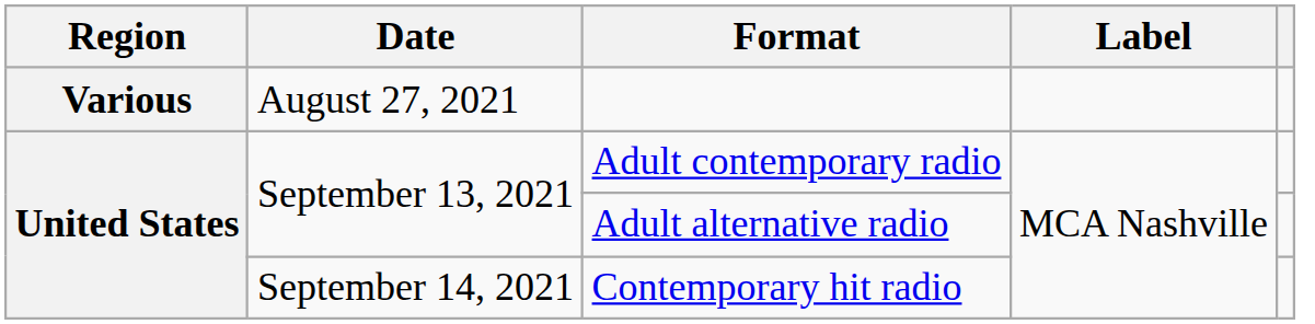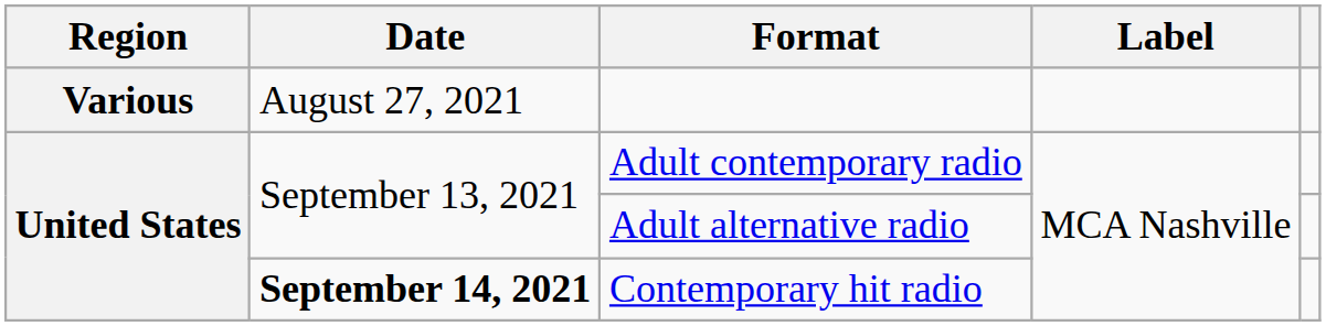Contemporary hit radio | Date: normal -> bold
